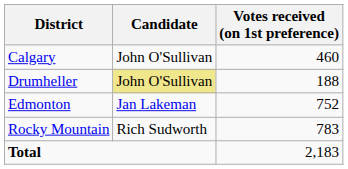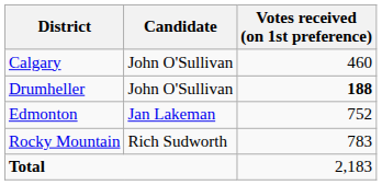Drumheller | Candidate: khaki background -> no background
Drumheller | Votes received (on 1st preference): normal -> bold
